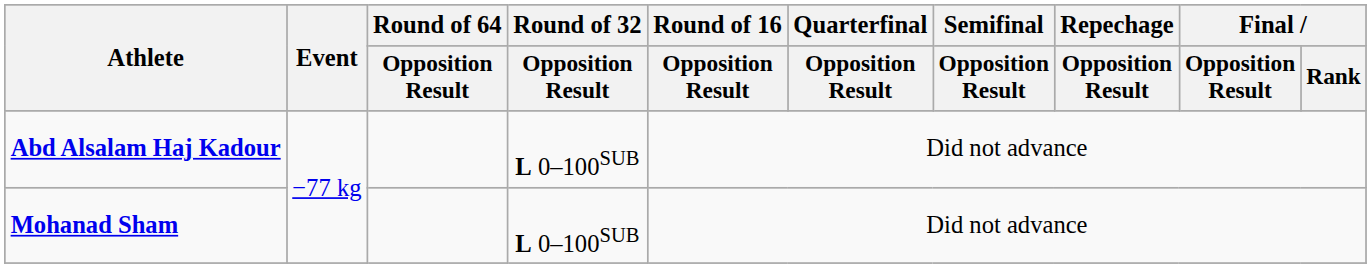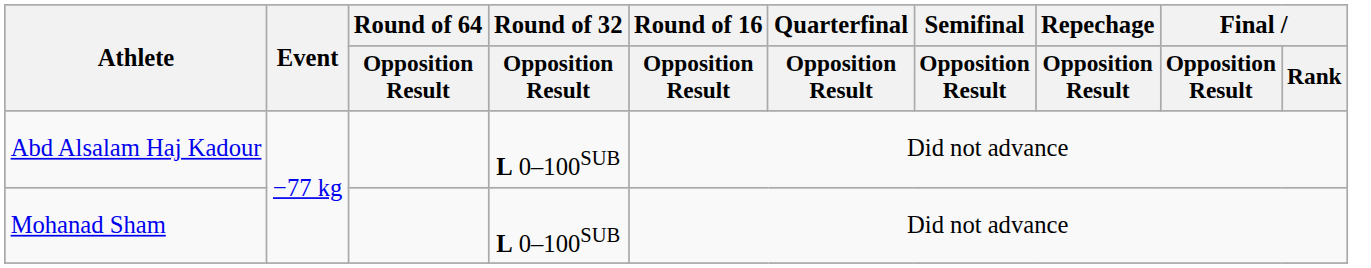Abd Alsalam Haj Kadour | Athlete: bold -> normal
Mohanad Sham | Athlete: bold -> normal
